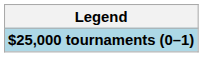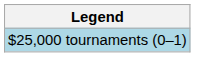row 2 | column 1: bold -> normal
